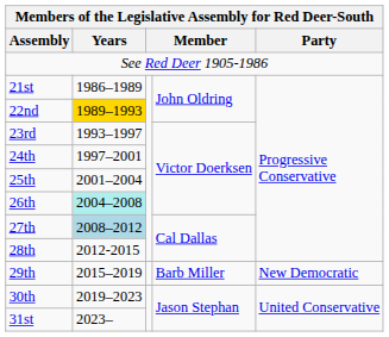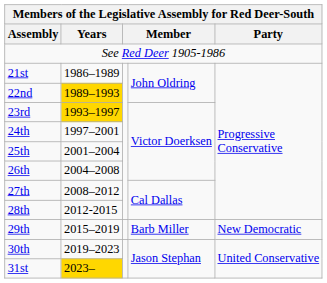23rd | Years: no background -> gold background
26th | Years: paleturquoise background -> no background
27th | Years: lightblue background -> no background
31st | Years: no background -> gold background
